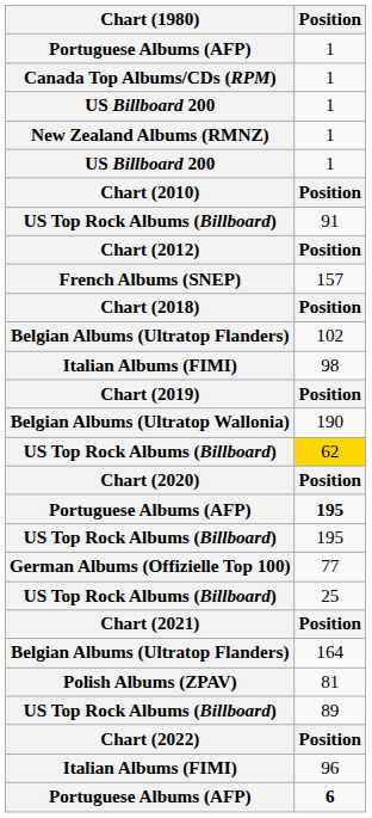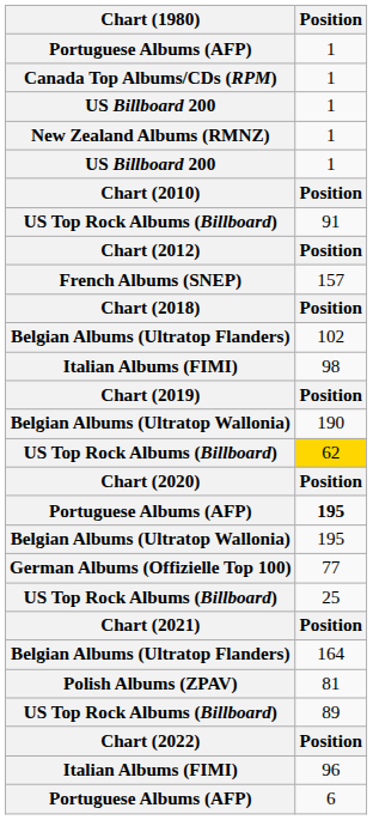row 19 | Chart (1980): US Top Rock Albums (Billboard) -> Belgian Albums (Ultratop Wallonia)
row 28 | Position: bold -> normal
